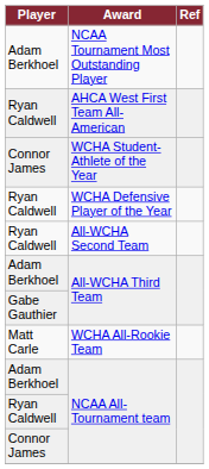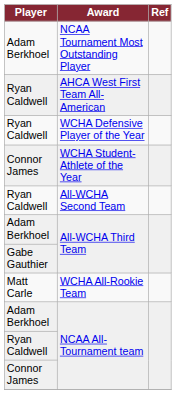rows swapped: WCHA Defensive Player of the Year <-> WCHA Student-Athlete of the Year
